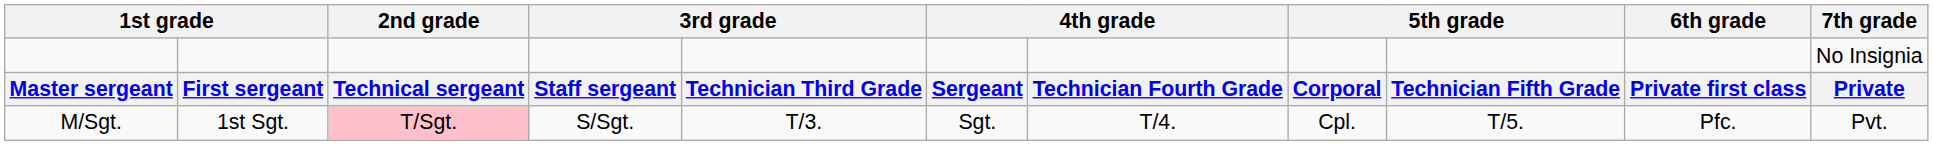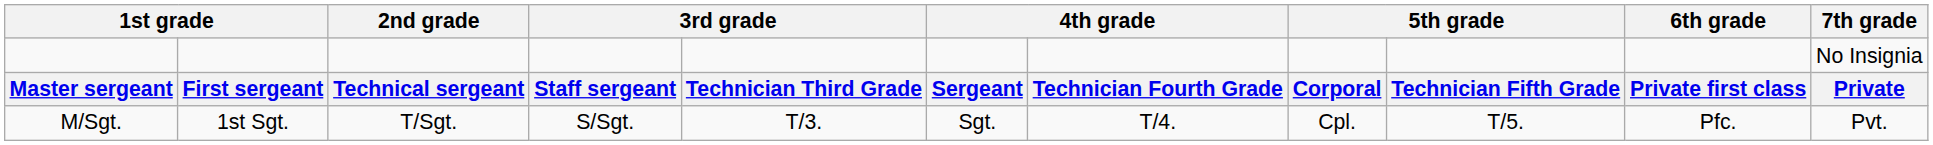M/Sgt. | 2nd grade: pink background -> no background
